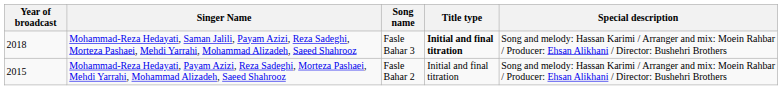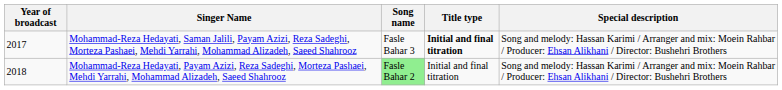row 2 | Year of broadcast: 2018 -> 2017
row 3 | Year of broadcast: 2015 -> 2018
row 3 | Song name: no background -> lightgreen background
